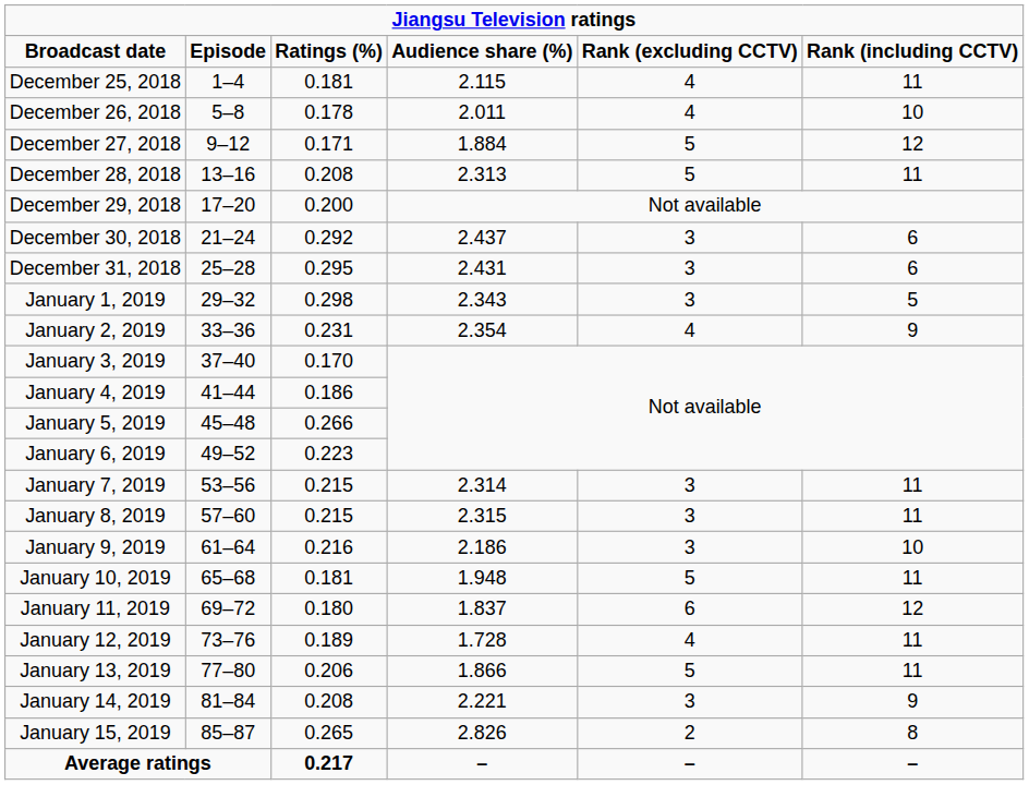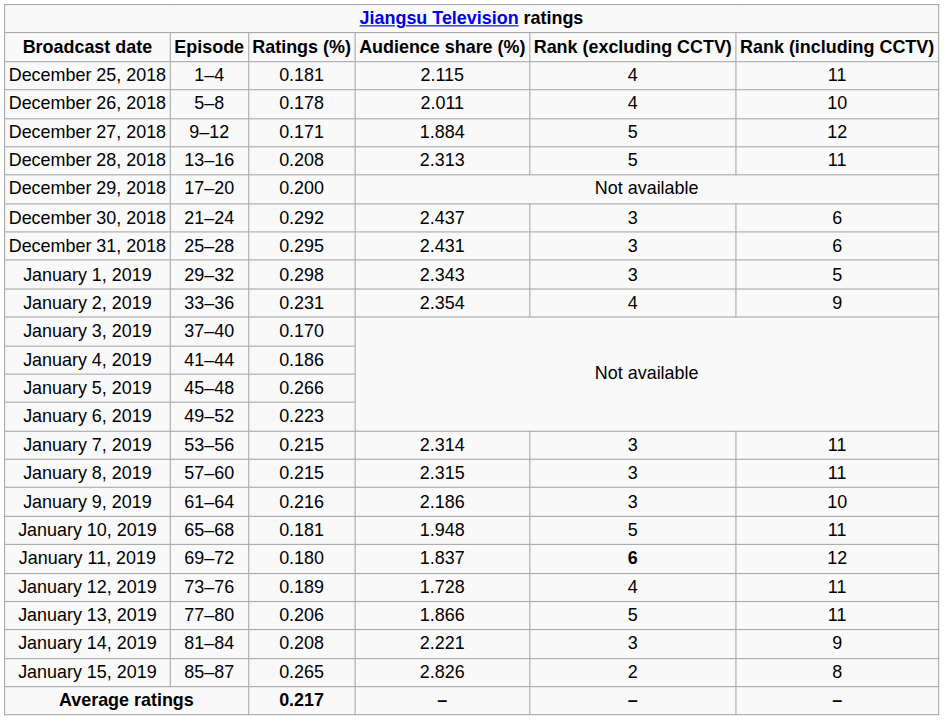January 11, 2019 | column 5: normal -> bold
